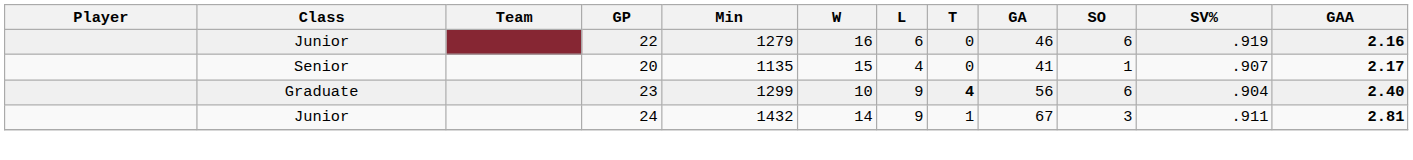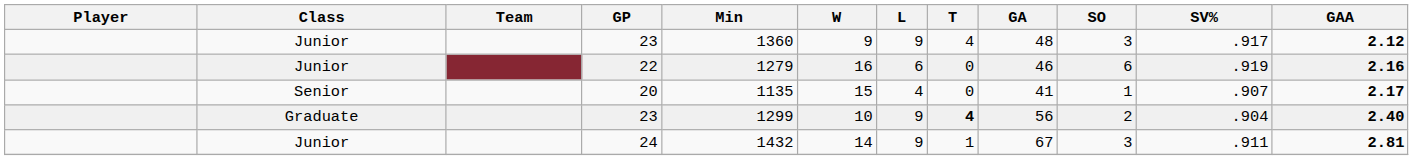+ row: Junior | 23 | 1360 | 9 | 9 | 4 | 48 | 3 | .917 | 2.12
Graduate / 23 | SO: 6 -> 2
